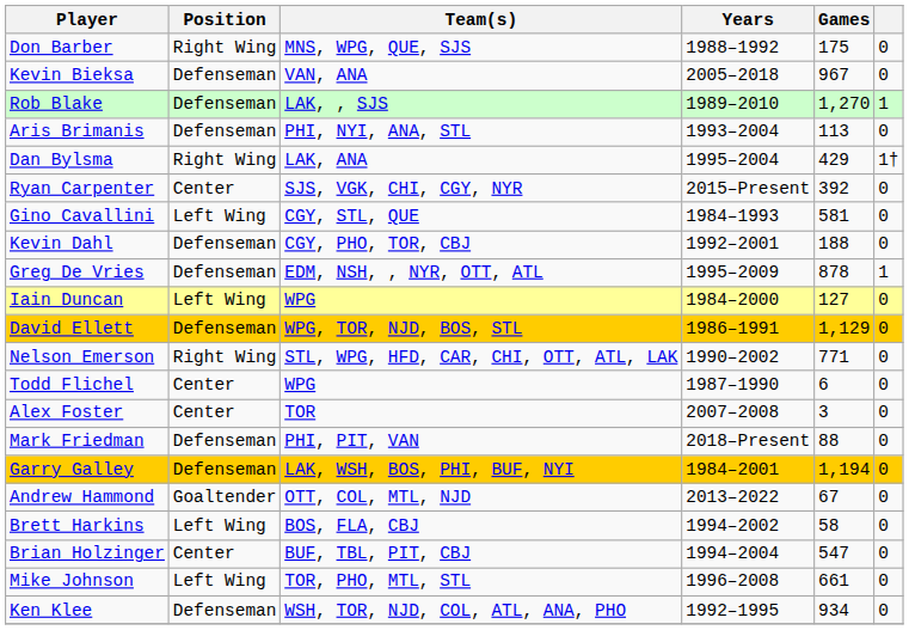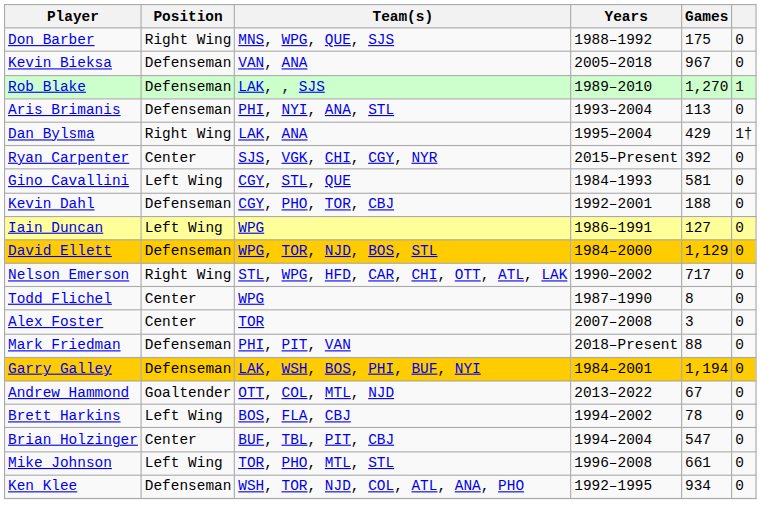- row: Greg De Vries | Defenseman | EDM, NSH, , NYR, OTT, ATL | 1995–2009 | 878 | 1
Iain Duncan | Years: 1984–2000 -> 1986–1991
David Ellett | Years: 1986–1991 -> 1984–2000
Nelson Emerson | Games: 771 -> 717
Todd Flichel | Games: 6 -> 8
Brett Harkins | Games: 58 -> 78
